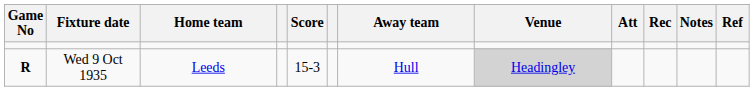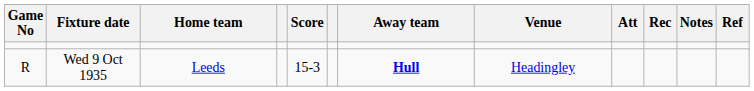Wed 9 Oct 1935 | Game No: bold -> normal
Wed 9 Oct 1935 | Away team: normal -> bold
Wed 9 Oct 1935 | Venue: lightgrey background -> no background
